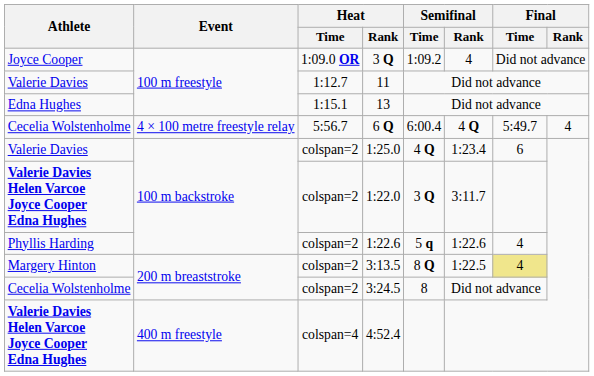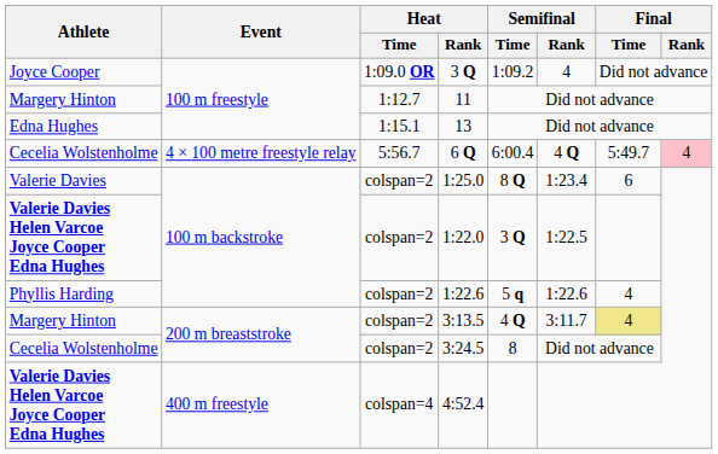11 | Athlete: Valerie Davies -> Margery Hinton
6 Q | Final / Rank: no background -> pink background
1:25.0 | Semifinal / Time: 4 Q -> 8 Q
1:22.0 | Semifinal / Rank: 3:11.7 -> 1:22.5
3:13.5 | Semifinal / Time: 8 Q -> 4 Q
3:13.5 | Semifinal / Rank: 1:22.5 -> 3:11.7
